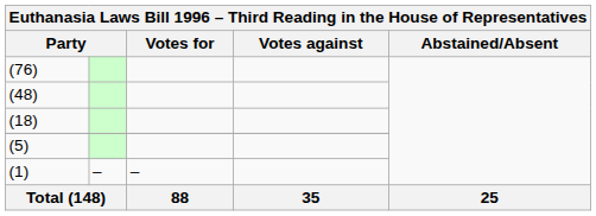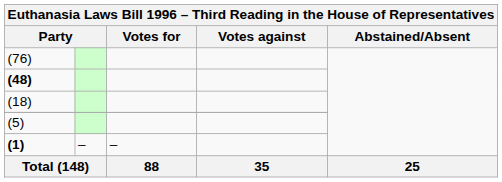(48) | column 1: normal -> bold
(1) | column 1: normal -> bold
